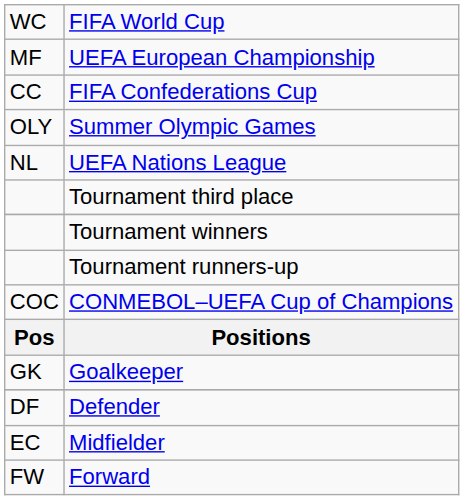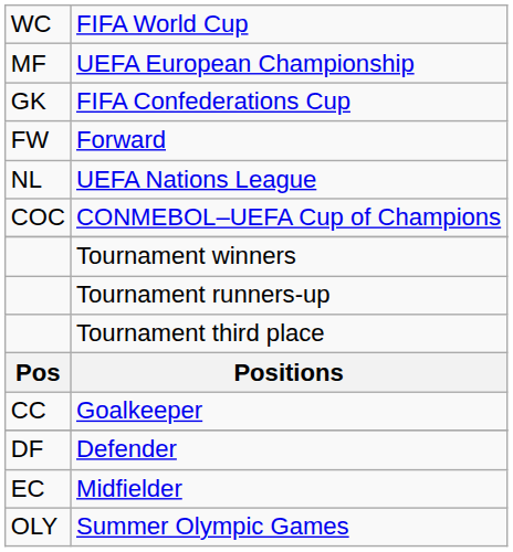FIFA Confederations Cup | column 1: CC -> GK
rows swapped: Summer Olympic Games <-> Forward
rows swapped: CONMEBOL–UEFA Cup of Champions <-> Tournament third place
Goalkeeper | column 1: GK -> CC
